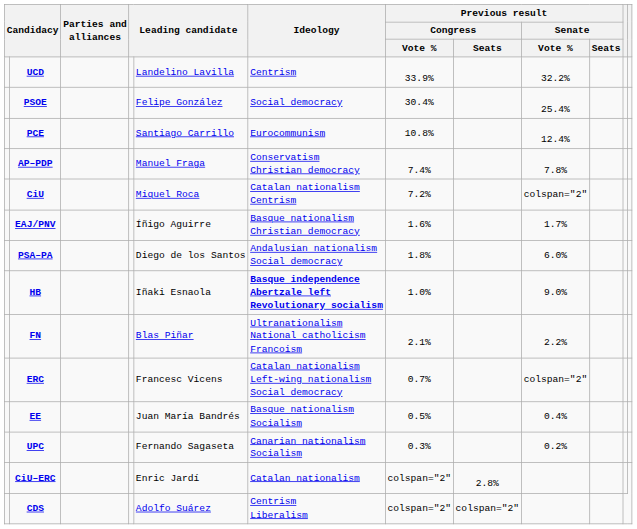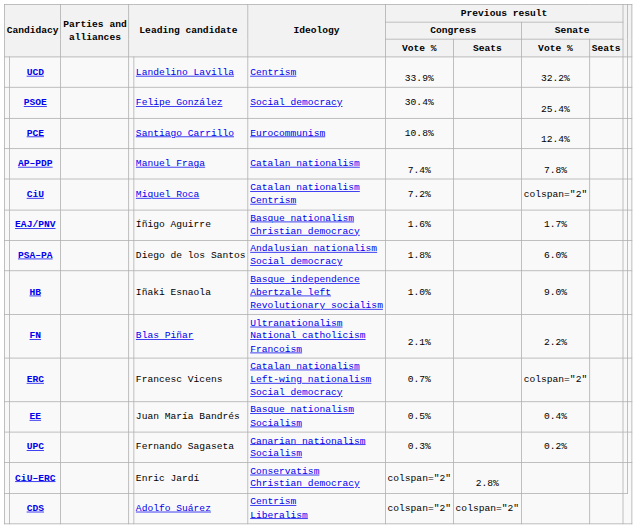AP–PDP | Ideology: Conservatism Christian democracy -> Catalan nationalism
HB | Ideology: bold -> normal
CiU–ERC | Ideology: Catalan nationalism -> Conservatism Christian democracy
